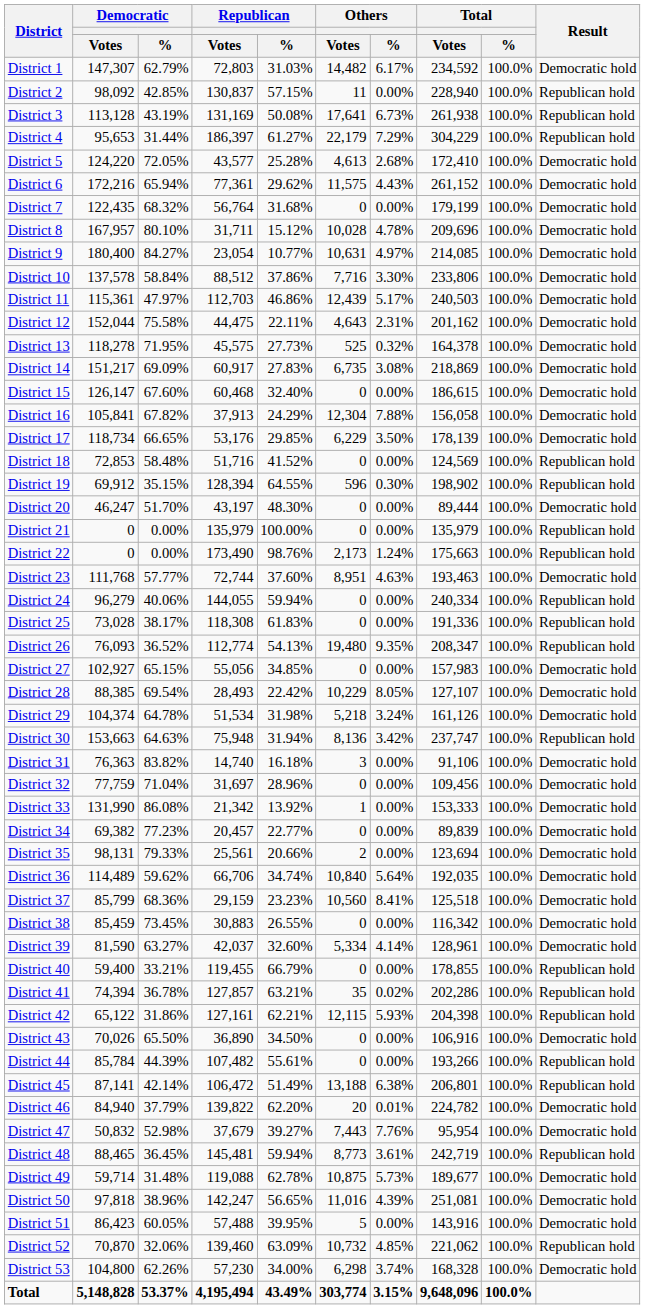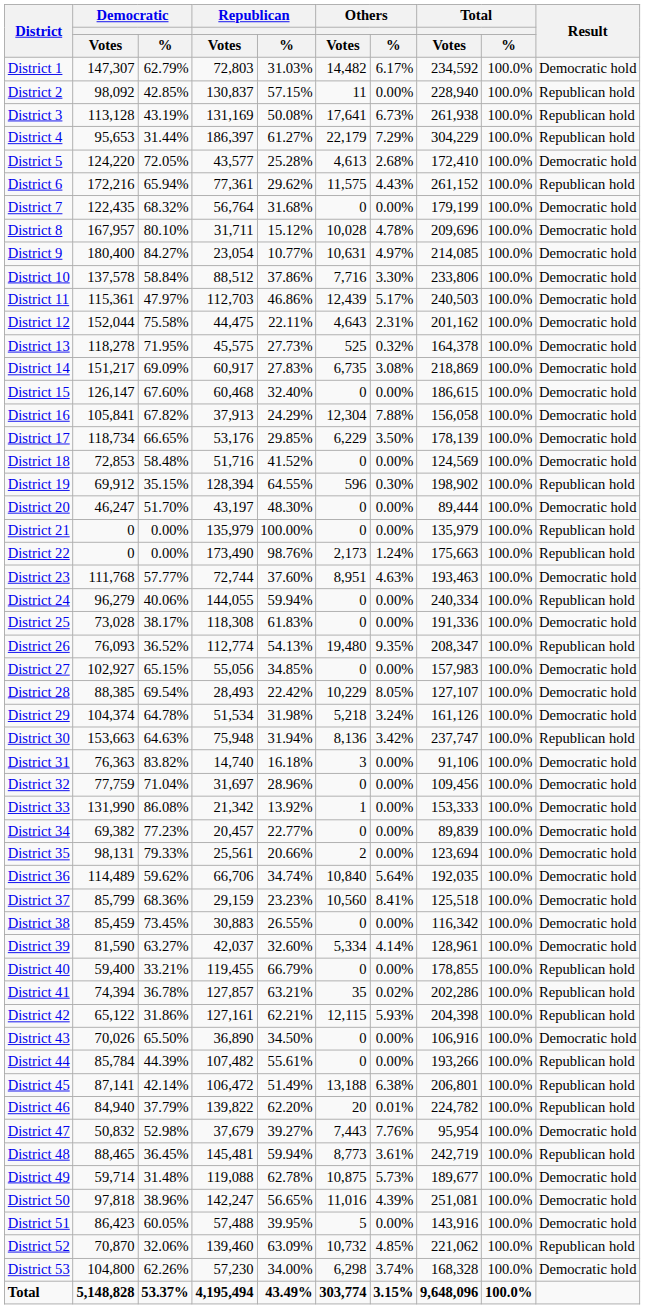District 6 | Result: Democratic hold -> Republican hold
District 18 | Result: Republican hold -> Democratic hold
District 25 | Result: Republican hold -> Democratic hold
District 46 | Result: Democratic hold -> Republican hold
